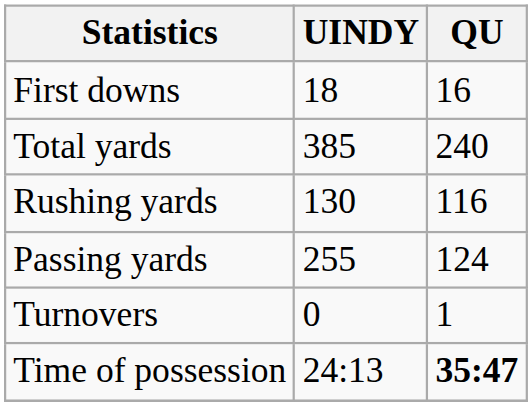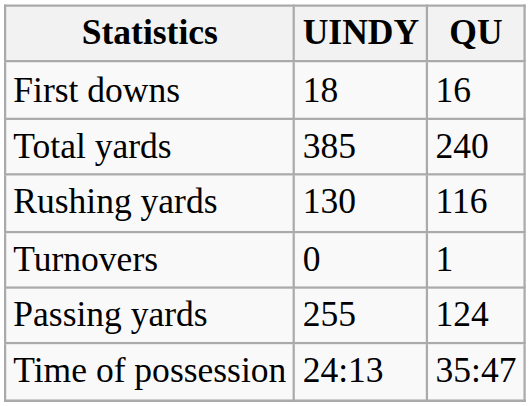rows swapped: Passing yards <-> Turnovers
Time of possession | QU: bold -> normal
